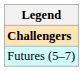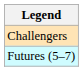row 2 | column 1: bold -> normal
